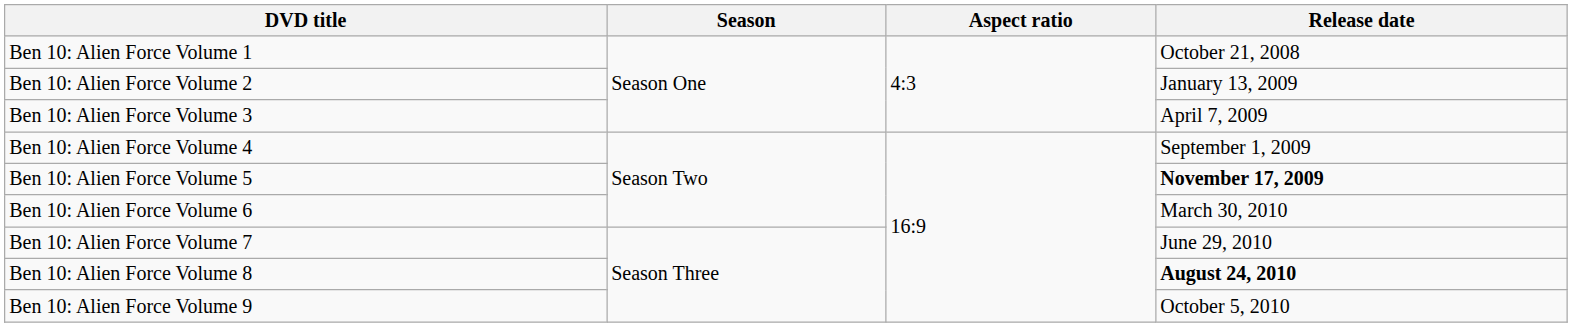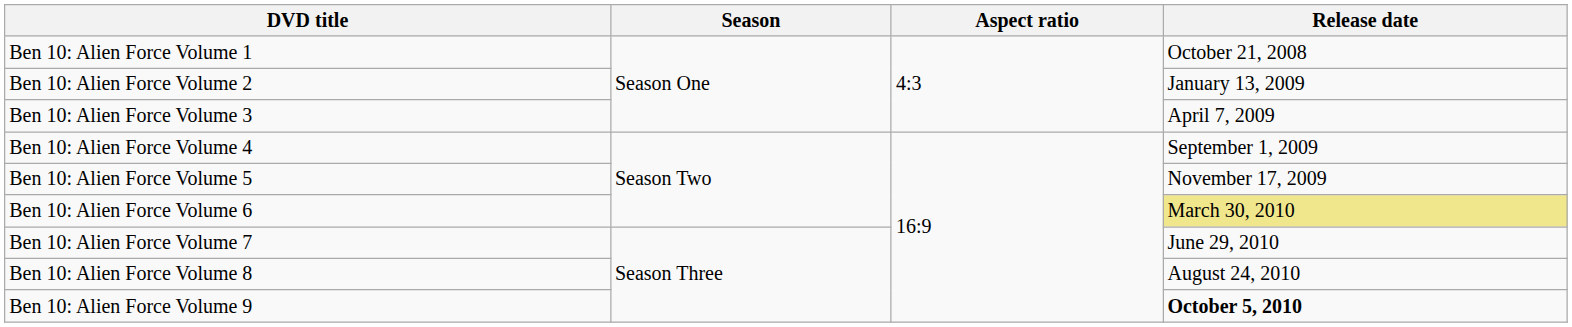Ben 10: Alien Force Volume 5 | Release date: bold -> normal
Ben 10: Alien Force Volume 6 | Release date: no background -> khaki background
Ben 10: Alien Force Volume 8 | Release date: bold -> normal
Ben 10: Alien Force Volume 9 | Release date: normal -> bold
